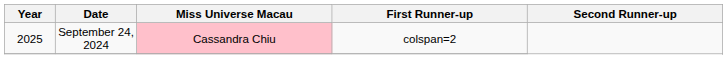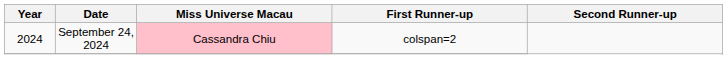September 24, 2024 | Year: 2025 -> 2024
